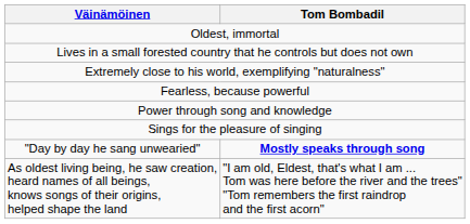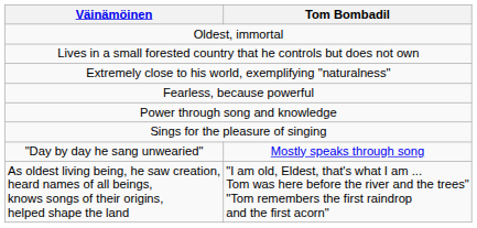"Day by day he sang unwearied" | Tom Bombadil: bold -> normal
